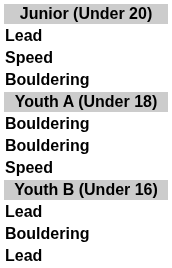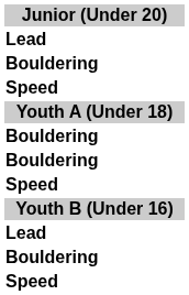row 3 | Lead: Speed -> Bouldering
row 4 | Lead: Bouldering -> Speed
row 12 | Lead: Lead -> Speed
